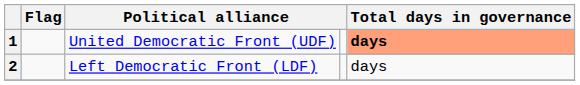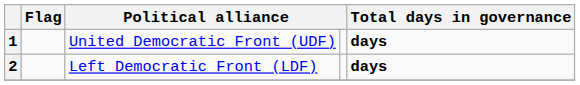1 | Total days in governance: lightsalmon background -> no background
2 | Total days in governance: normal -> bold
